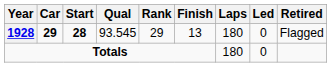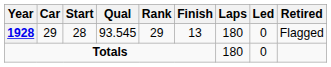1928 | Car: bold -> normal
1928 | Start: bold -> normal
